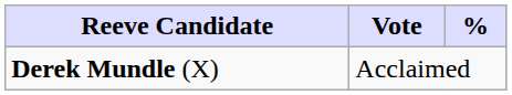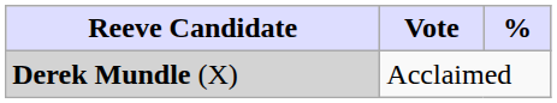Derek Mundle (X) | Reeve Candidate: no background -> lightgrey background
